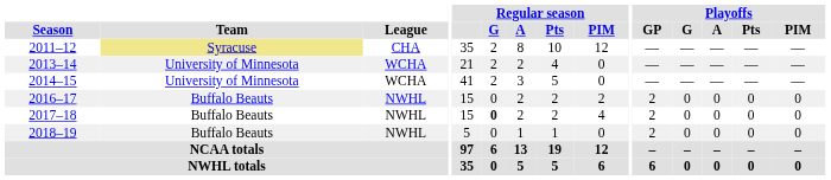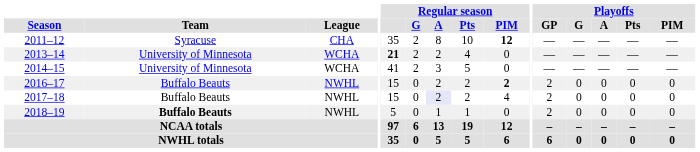2011–12 | Team: khaki background -> no background
2011–12 | Regular season / PIM: normal -> bold
2013–14 | Regular season: normal -> bold
2016–17 | Regular season / PIM: normal -> bold
2017–18 | Regular season / G: bold -> normal
2017–18 | Regular season / A: no background -> lavender background
2018–19 | Team: normal -> bold
